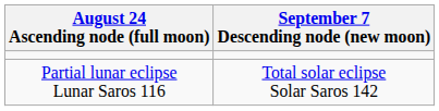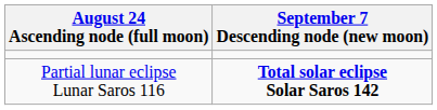row 3 | September 7 Descending node (new moon): normal -> bold
